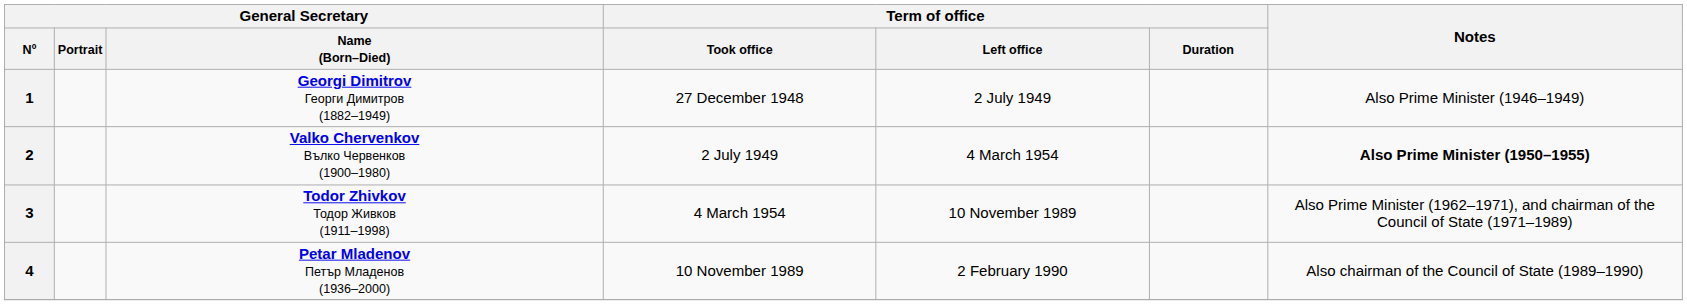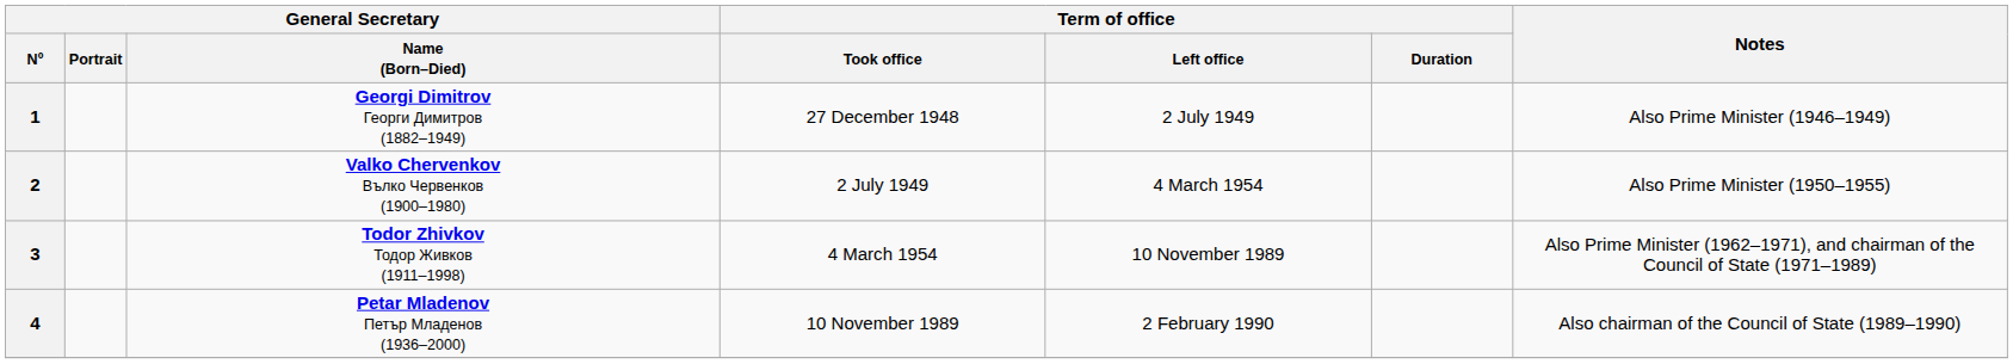2 | Notes: bold -> normal
